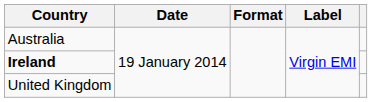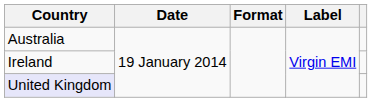Ireland | Country: bold -> normal
United Kingdom | Country: no background -> lavender background
